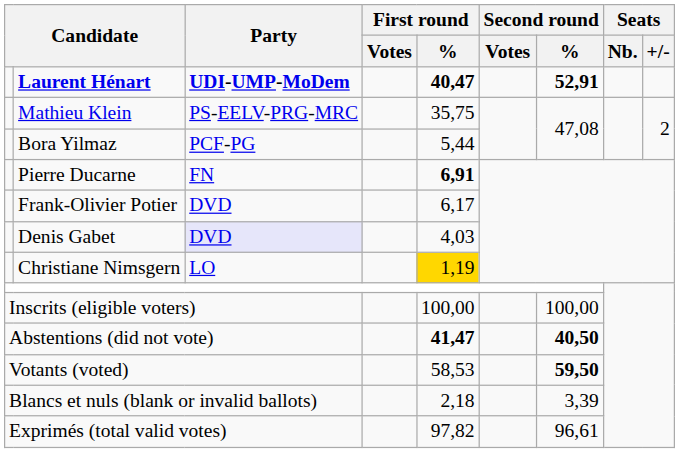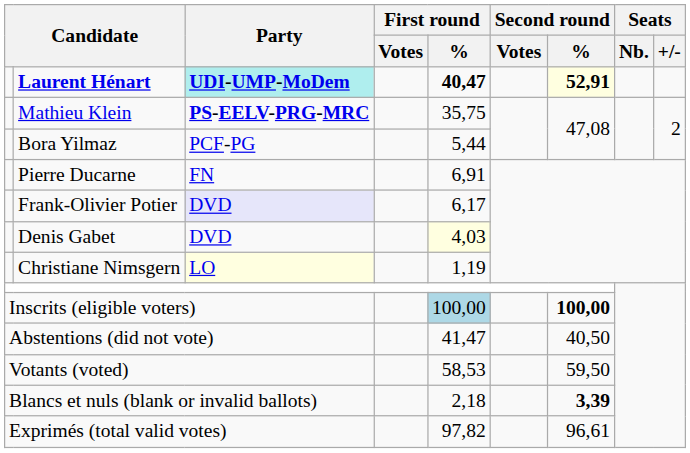Laurent Hénart | Party: no background -> paleturquoise background
Laurent Hénart | Second round / %: no background -> lightyellow background
Mathieu Klein | Party: normal -> bold
Pierre Ducarne | First round / %: bold -> normal
Frank-Olivier Potier | Party: no background -> lavender background
Denis Gabet | Party: lavender background -> no background
Denis Gabet | First round / %: no background -> lightyellow background
Christiane Nimsgern | Party: no background -> lightyellow background
Christiane Nimsgern | First round / %: gold background -> no background
Inscrits (eligible voters) | First round / %: no background -> lightblue background
Inscrits (eligible voters) | Second round / %: normal -> bold
Abstentions (did not vote) | First round / %: bold -> normal
Abstentions (did not vote) | Second round / %: bold -> normal
Votants (voted) | Second round / %: bold -> normal
Blancs et nuls (blank or invalid ballots) | Second round / %: normal -> bold
